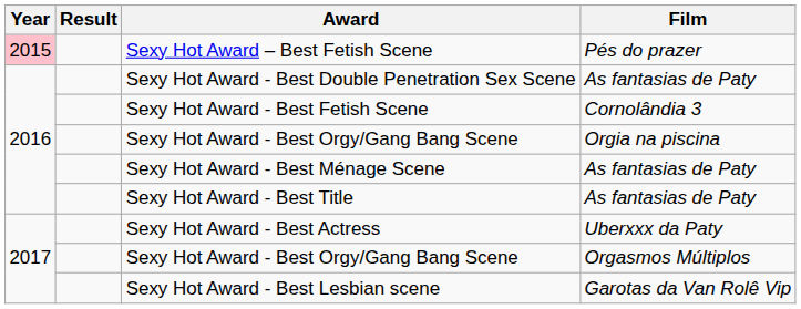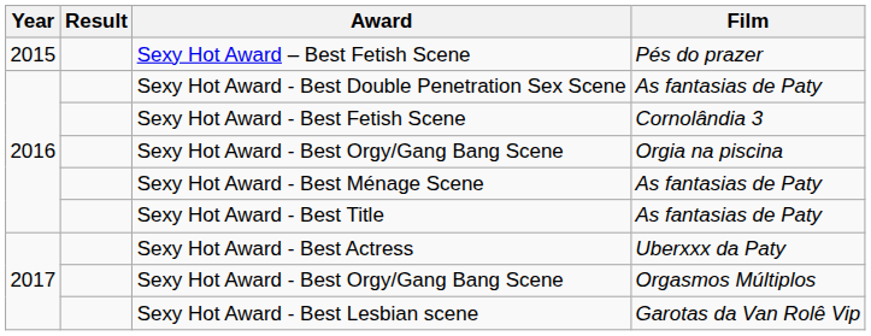Sexy Hot Award – Best Fetish Scene | Year: pink background -> no background
